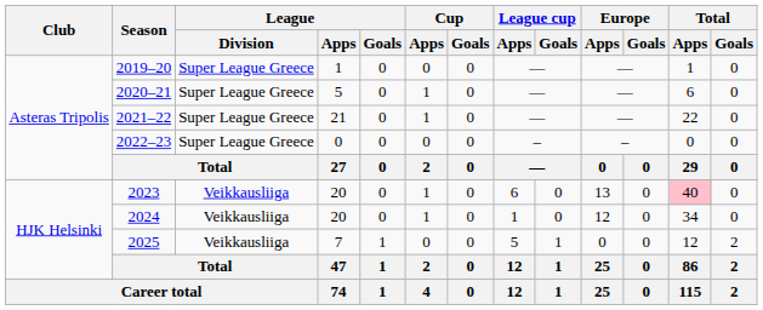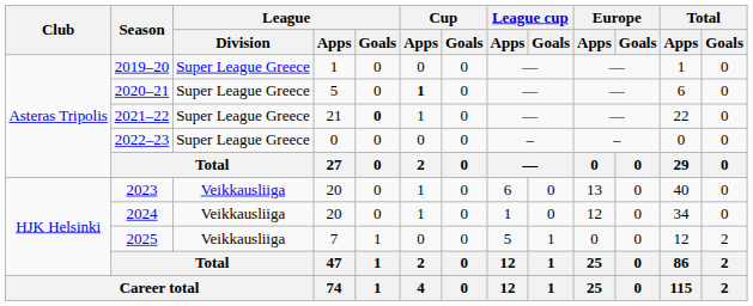2020–21 | Cup / Apps: normal -> bold
2021–22 | League / Goals: normal -> bold
2023 | Total / Apps: pink background -> no background
